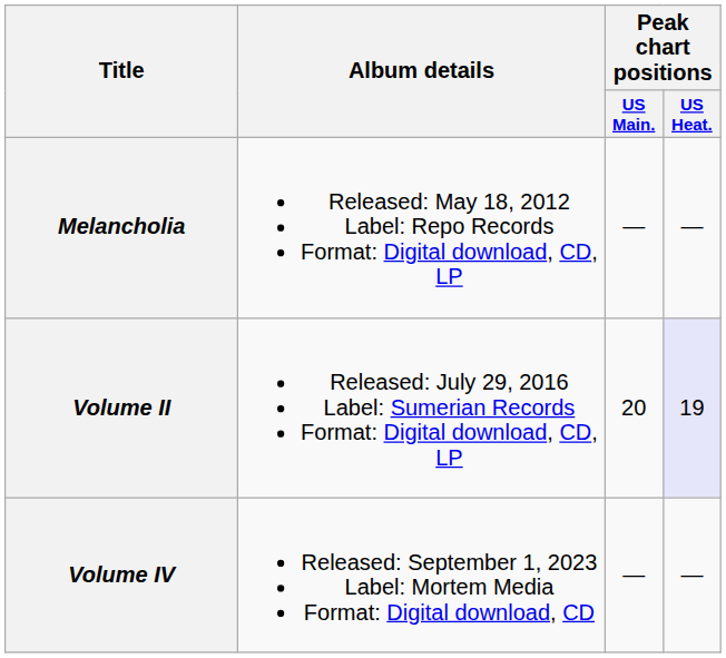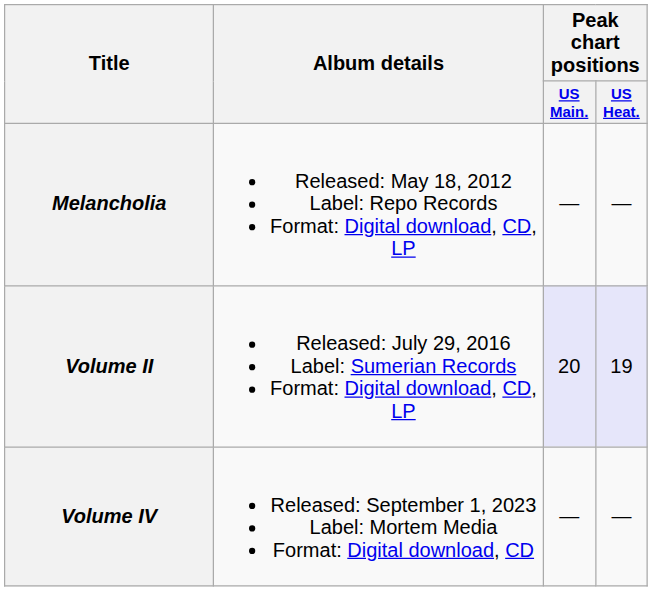Volume II | Peak chart positions / US Main.: no background -> lavender background
